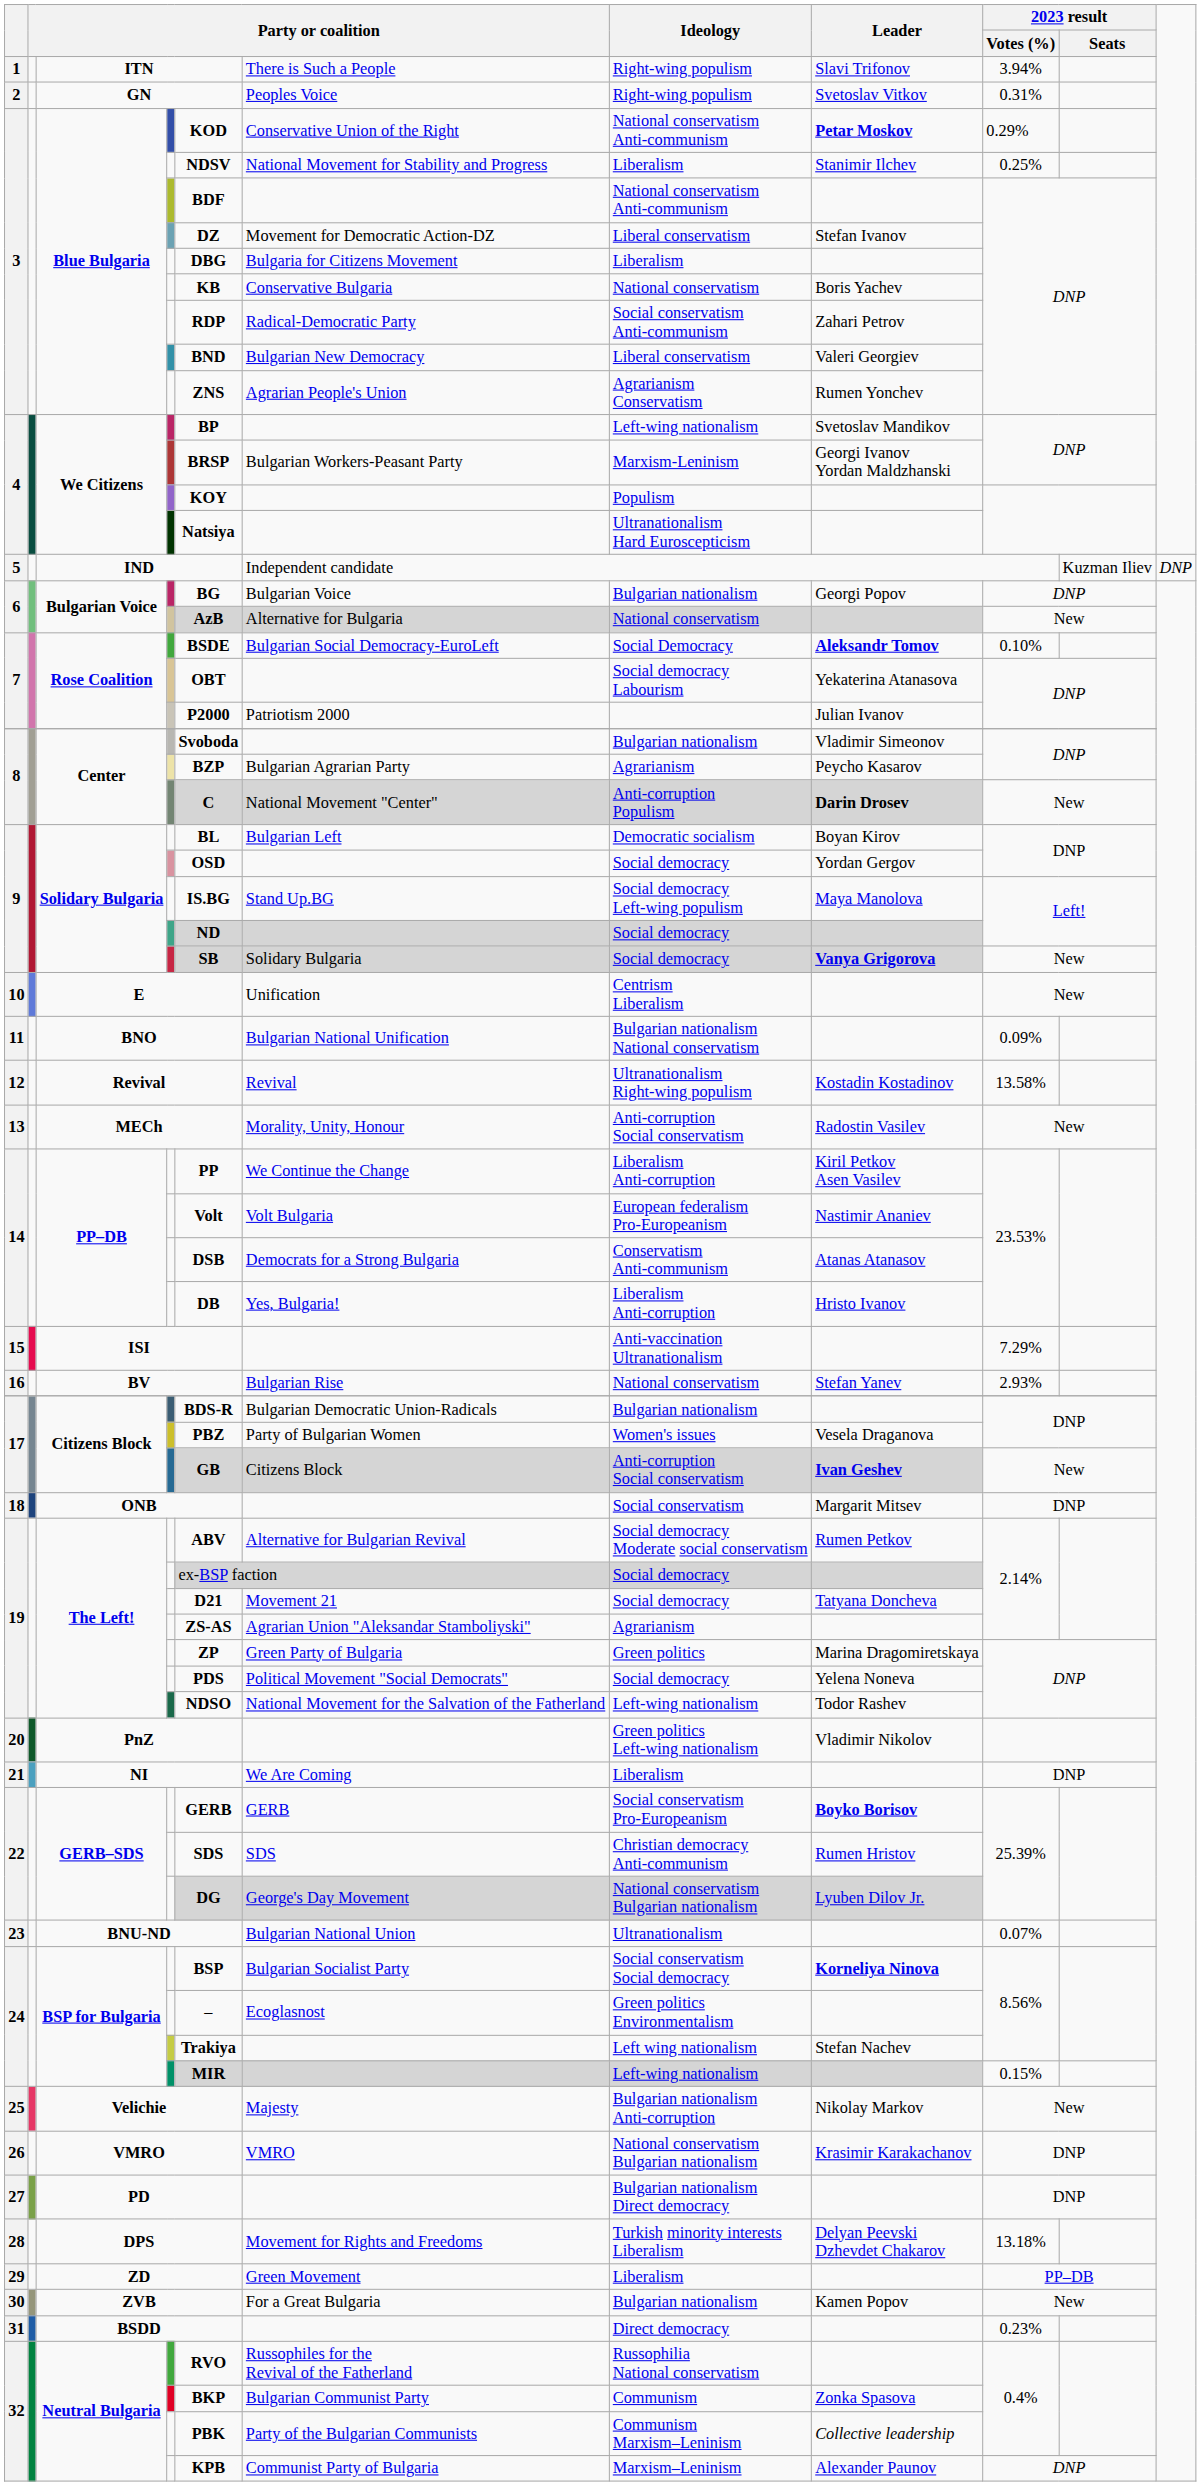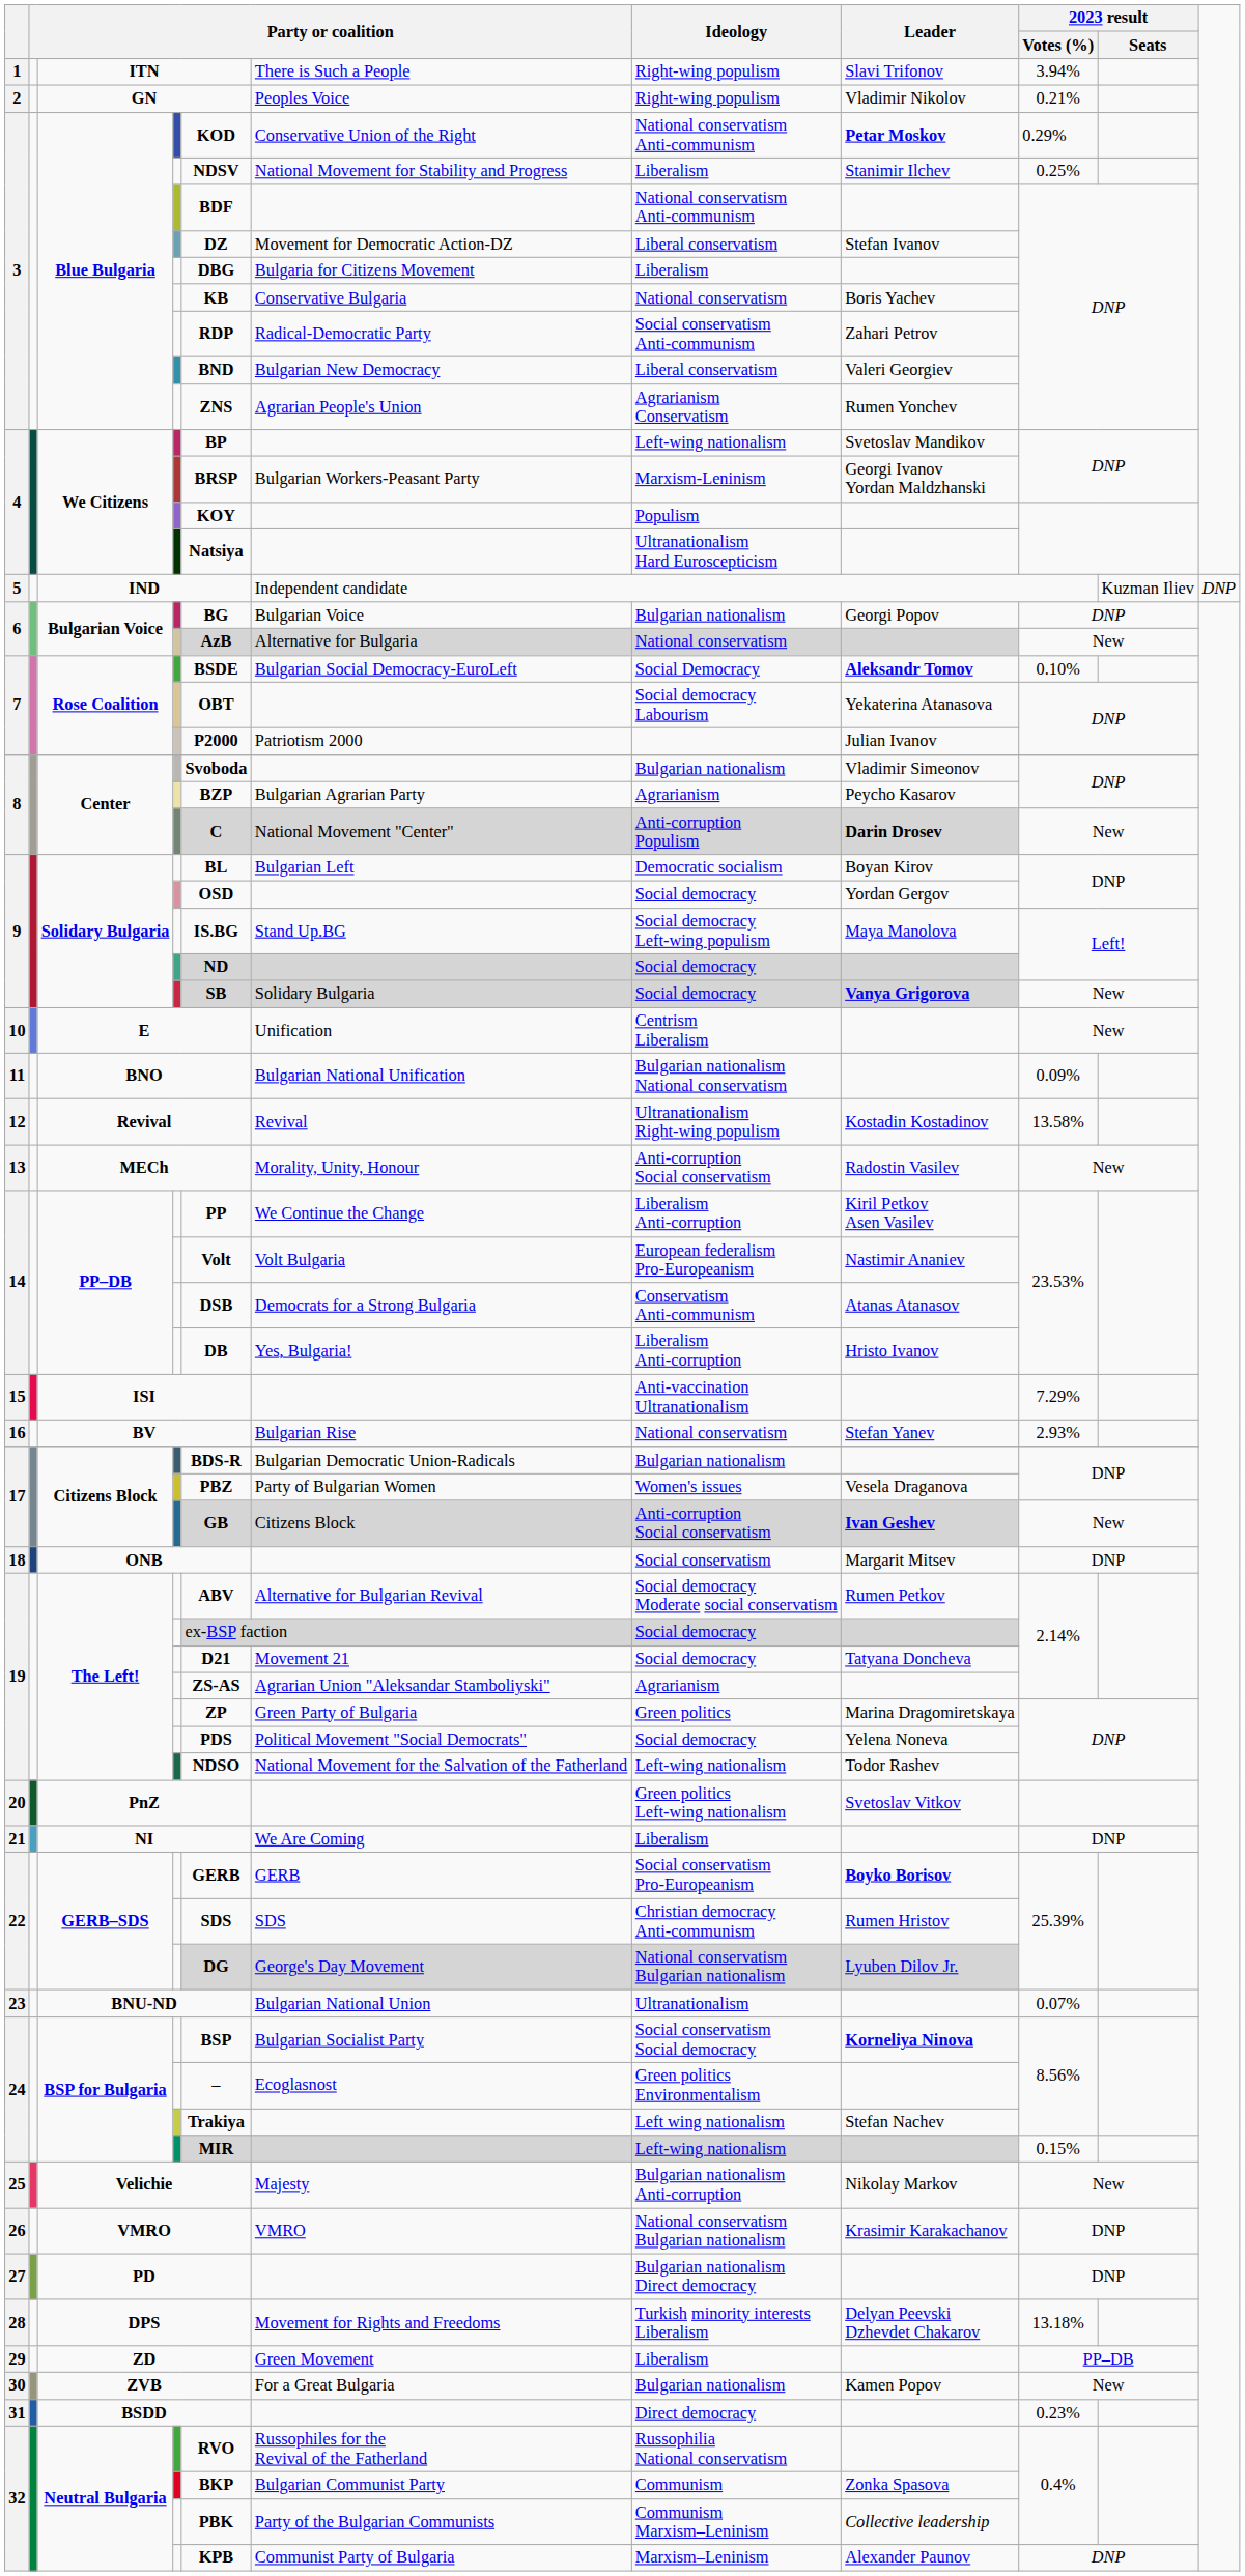2 | Leader: Svetoslav Vitkov -> Vladimir Nikolov
2 | 2023 result / Votes (%): 0.31% -> 0.21%
20 | Leader: Vladimir Nikolov -> Svetoslav Vitkov
